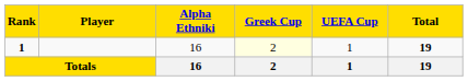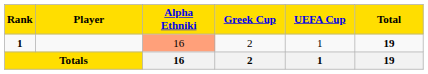row 2 | Alpha Ethniki: no background -> lightsalmon background
row 2 | Greek Cup: lightyellow background -> no background
